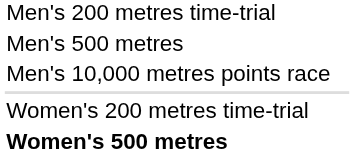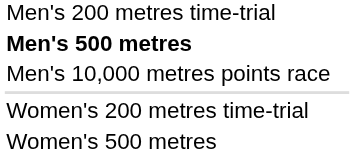Men's 500 metres | column 1: normal -> bold
Women's 500 metres | column 1: bold -> normal
